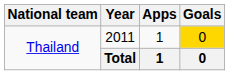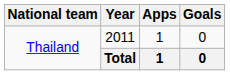Thailand / 2011 | Goals: gold background -> no background
